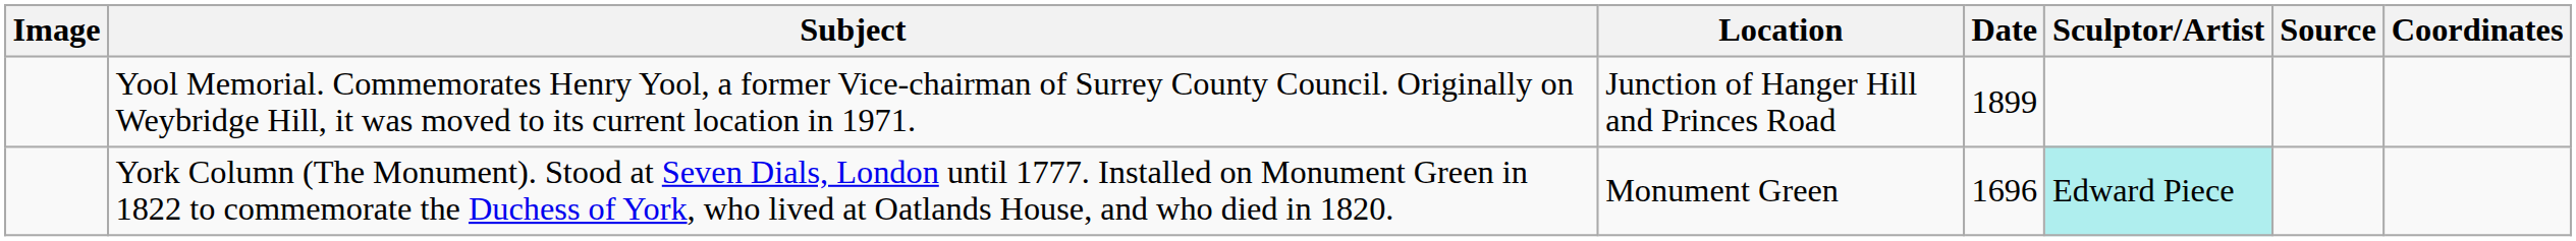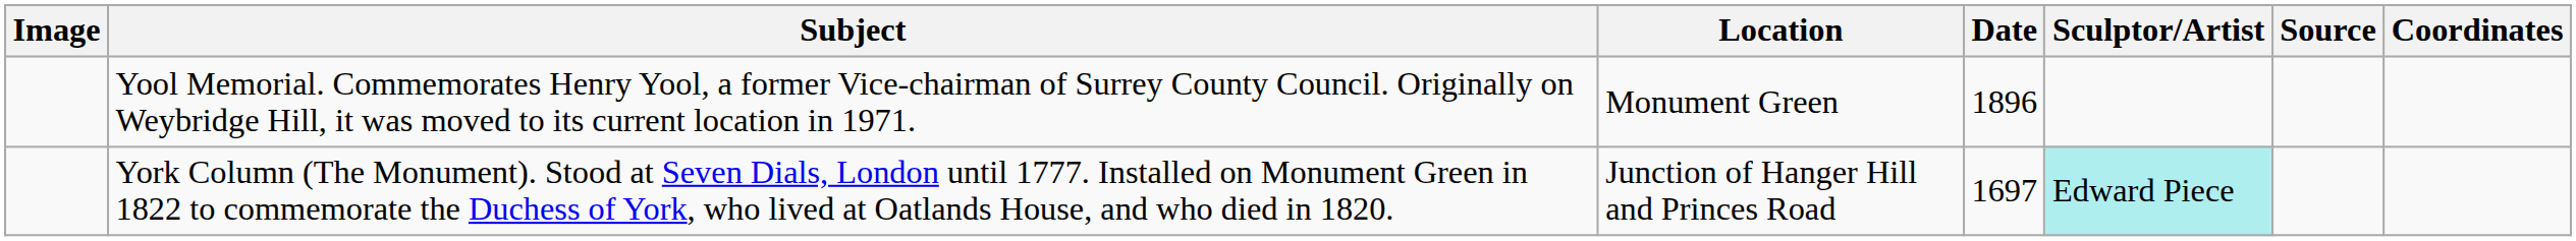row 2 | Location: Junction of Hanger Hill and Princes Road -> Monument Green
row 2 | Date: 1899 -> 1896
row 3 | Location: Monument Green -> Junction of Hanger Hill and Princes Road
row 3 | Date: 1696 -> 1697
